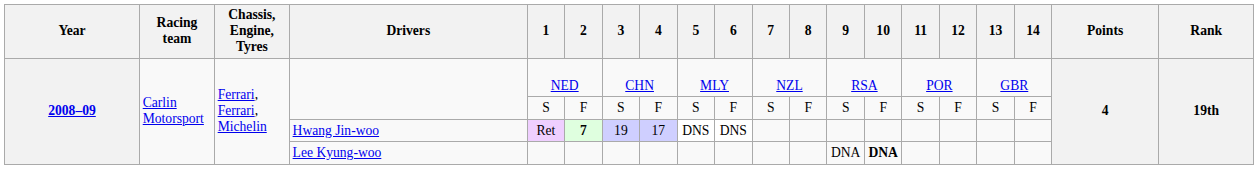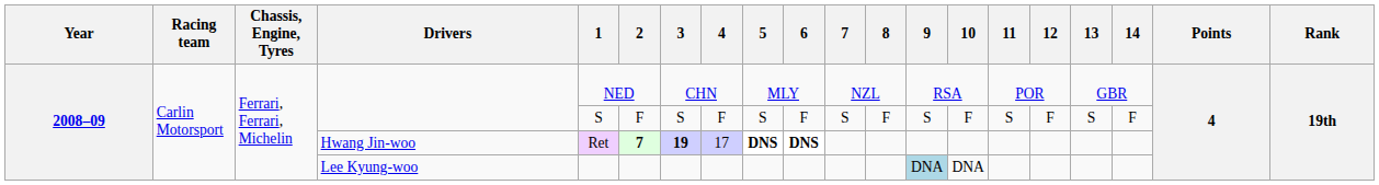Hwang Jin-woo | 3: normal -> bold
Hwang Jin-woo | 5: normal -> bold
Hwang Jin-woo | 6: normal -> bold
Lee Kyung-woo | 9: no background -> lightblue background
Lee Kyung-woo | 10: bold -> normal
